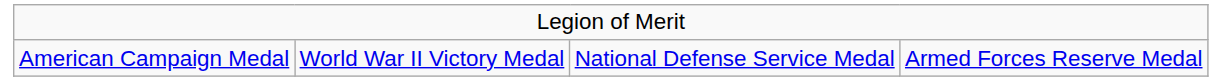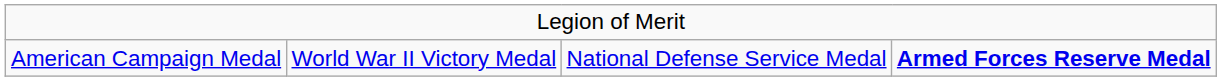American Campaign Medal | column 4: normal -> bold
